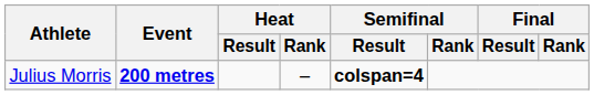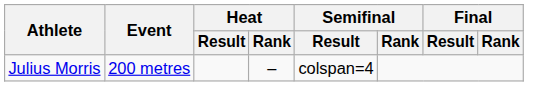Julius Morris | Event: bold -> normal
Julius Morris | Semifinal / Result: bold -> normal
